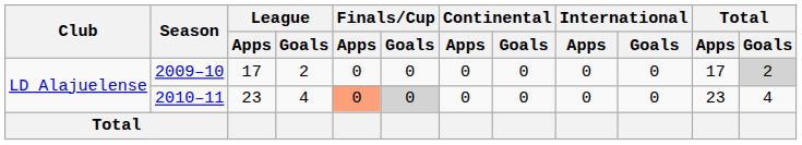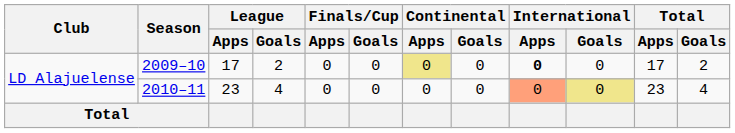2009–10 | Continental / Apps: no background -> khaki background
2009–10 | International / Apps: normal -> bold
2009–10 | Total / Goals: lightgrey background -> no background
2010–11 | Finals/Cup / Apps: lightsalmon background -> no background
2010–11 | Finals/Cup / Goals: lightgrey background -> no background
2010–11 | International / Apps: no background -> lightsalmon background
2010–11 | International / Goals: no background -> khaki background
